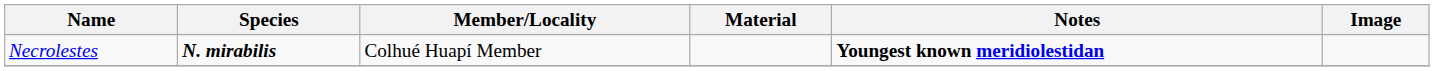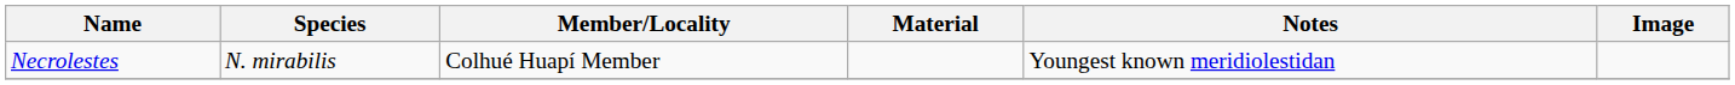Necrolestes | Species: bold -> normal
Necrolestes | Notes: bold -> normal
